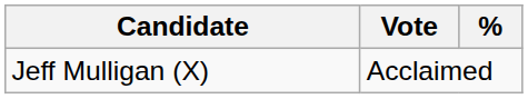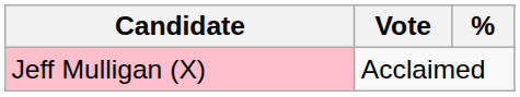Jeff Mulligan (X) | Candidate: no background -> pink background
